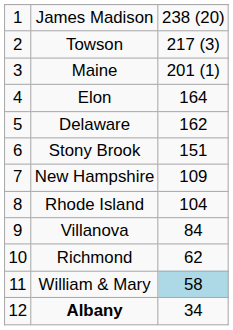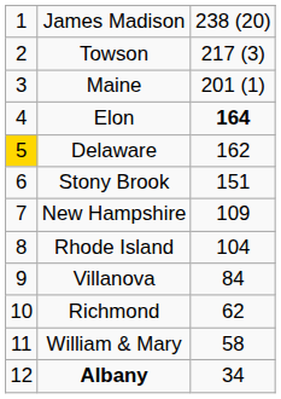Elon | column 3: normal -> bold
Delaware | column 1: no background -> gold background
William & Mary | column 3: lightblue background -> no background
